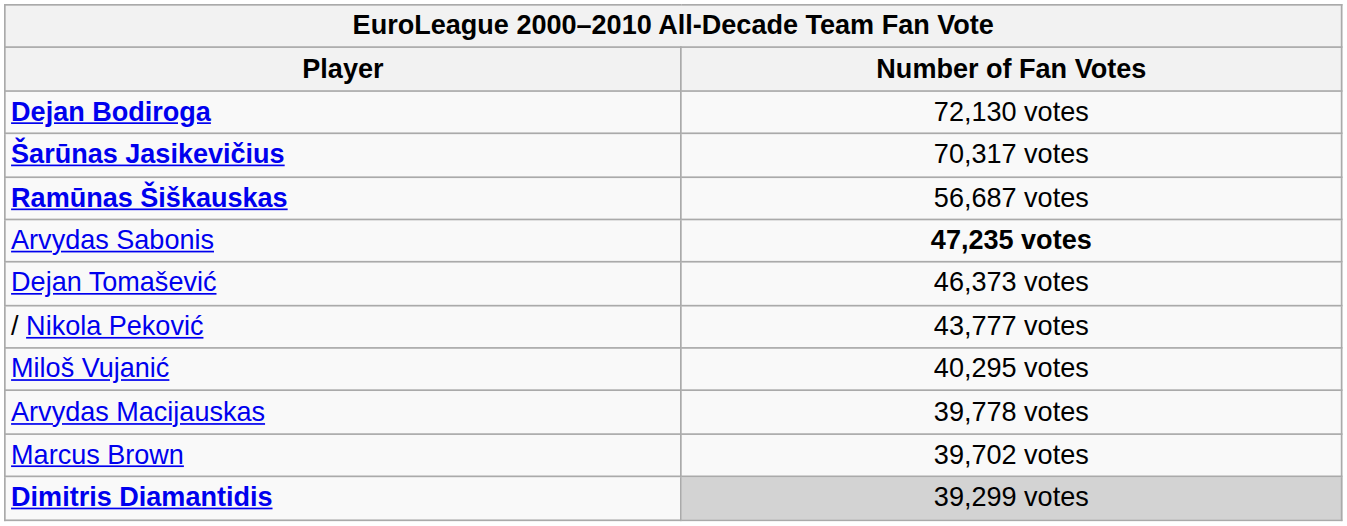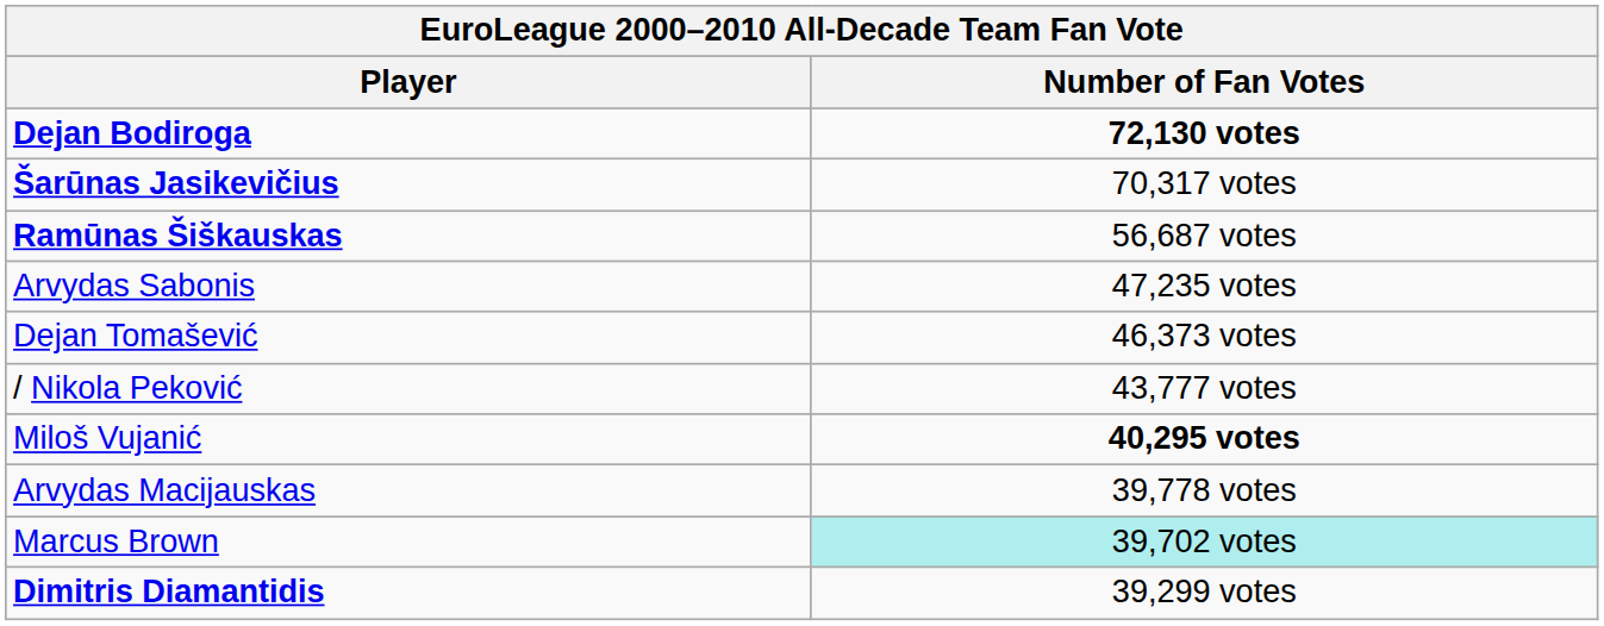Dejan Bodiroga | Number of Fan Votes: normal -> bold
Arvydas Sabonis | Number of Fan Votes: bold -> normal
Miloš Vujanić | Number of Fan Votes: normal -> bold
Marcus Brown | Number of Fan Votes: no background -> paleturquoise background
Dimitris Diamantidis | Number of Fan Votes: lightgrey background -> no background
